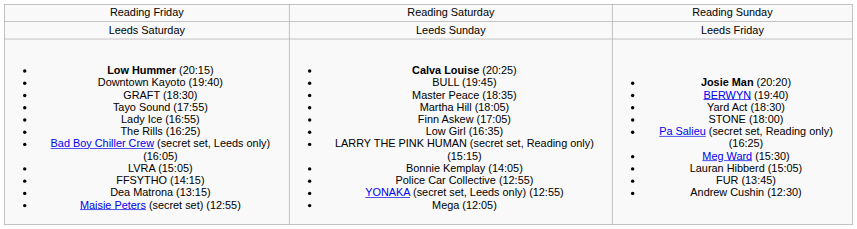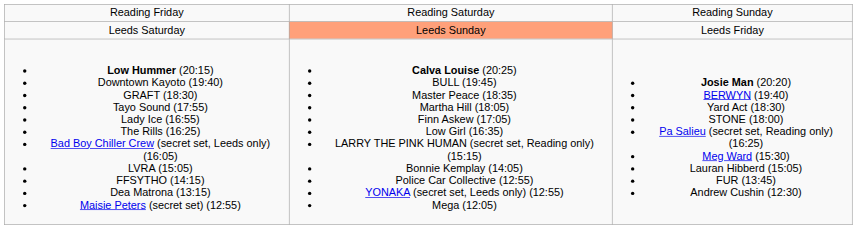Leeds Saturday | column 2: no background -> lightsalmon background
